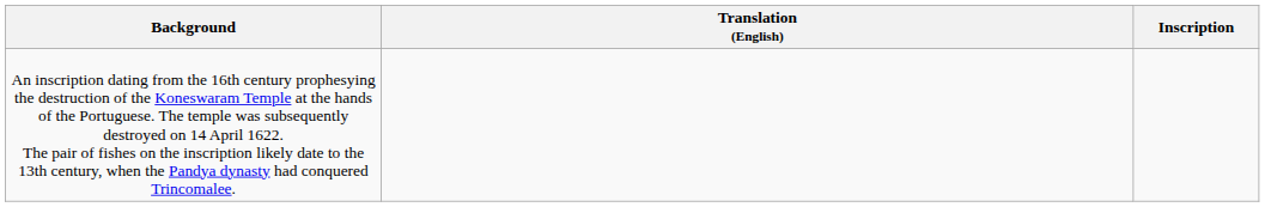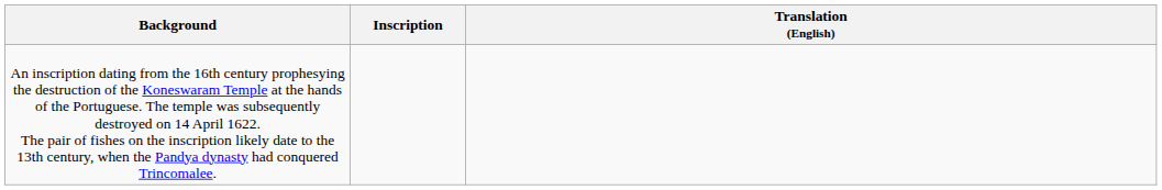columns swapped: Translation (English) <-> Inscription
